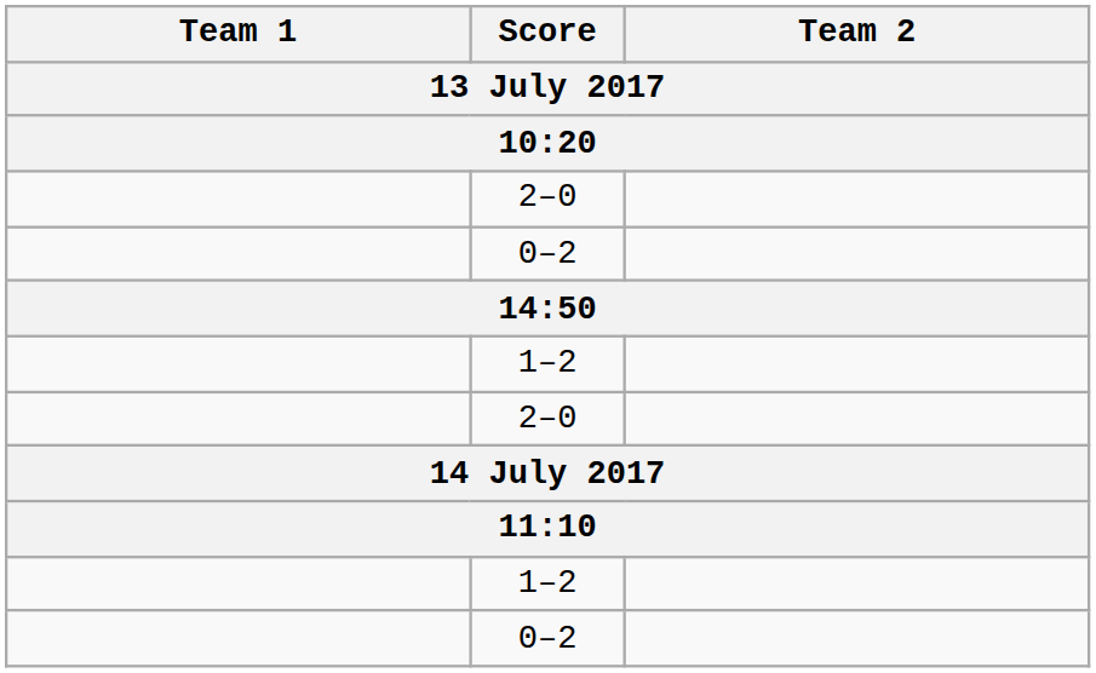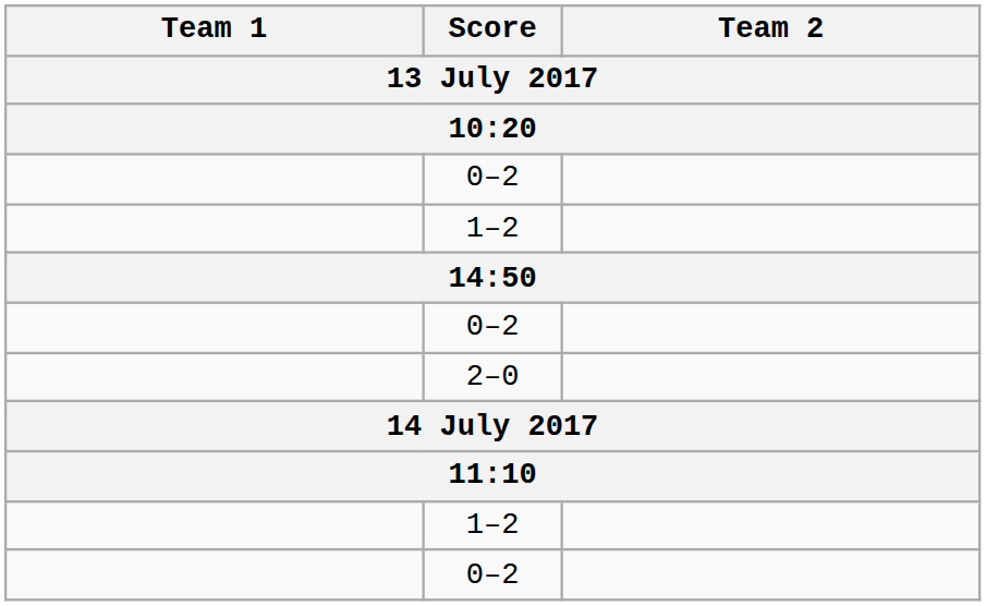row 4 | Score: 2–0 -> 0–2
row 5 | Score: 0–2 -> 1–2
row 7 | Score: 1–2 -> 0–2
